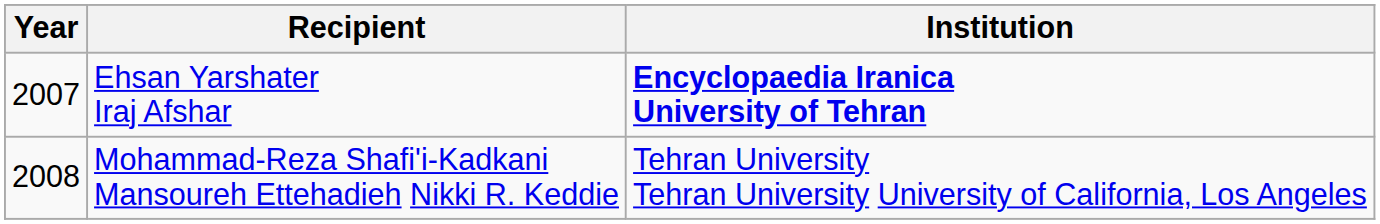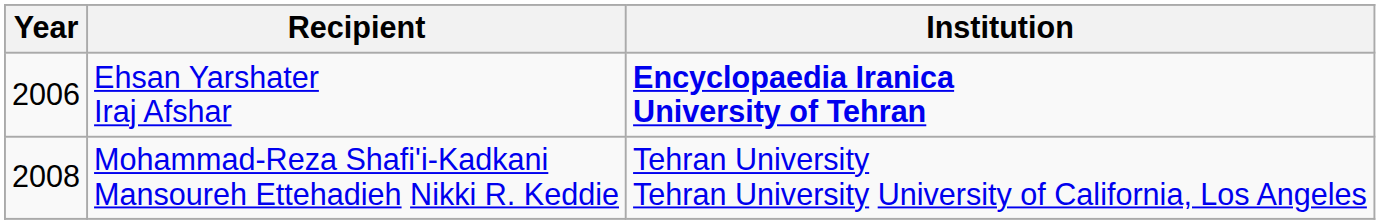Ehsan Yarshater Iraj Afshar | Year: 2007 -> 2006
